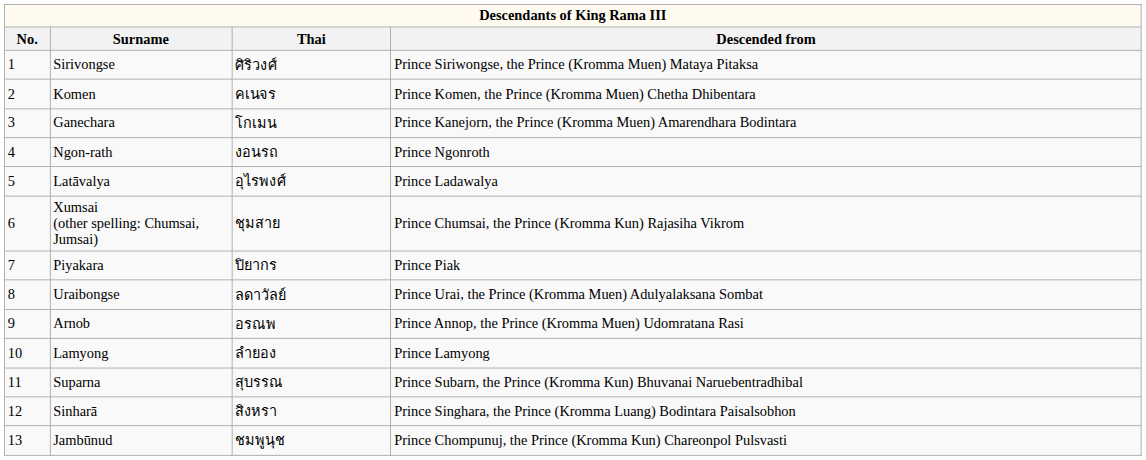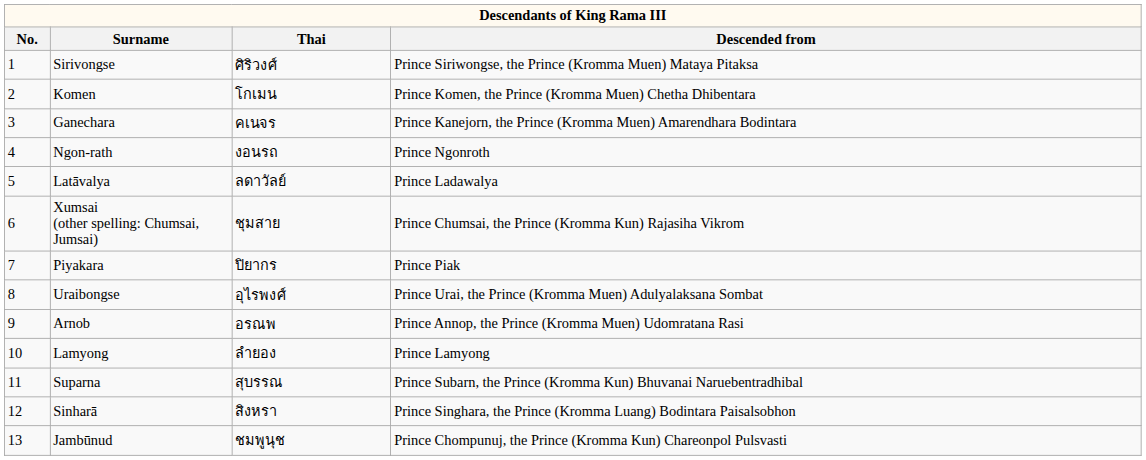Komen | Thai: คเนจร -> โกเมน
Ganechara | Thai: โกเมน -> คเนจร
Latāvalya | Thai: อุไรพงศ์ -> ลดาวัลย์
Uraibongse | Thai: ลดาวัลย์ -> อุไรพงศ์
